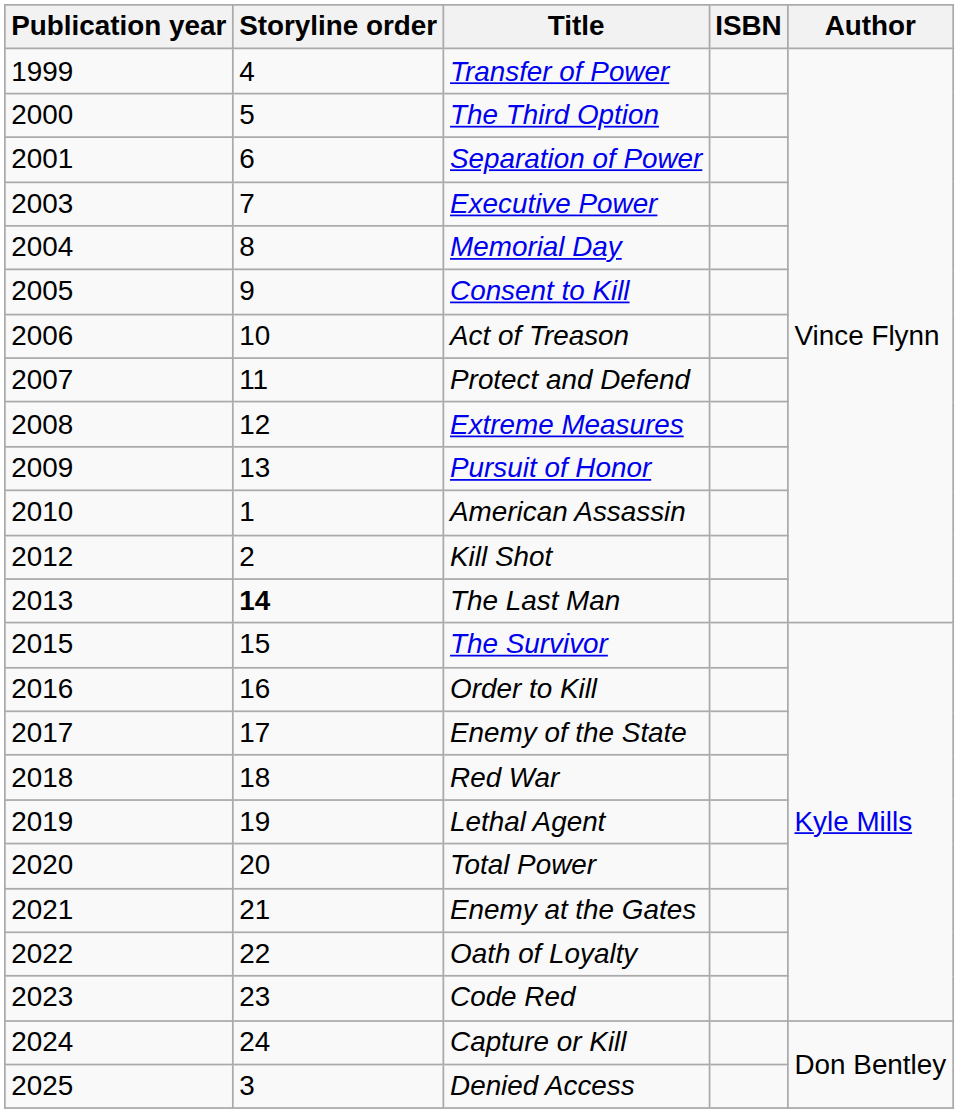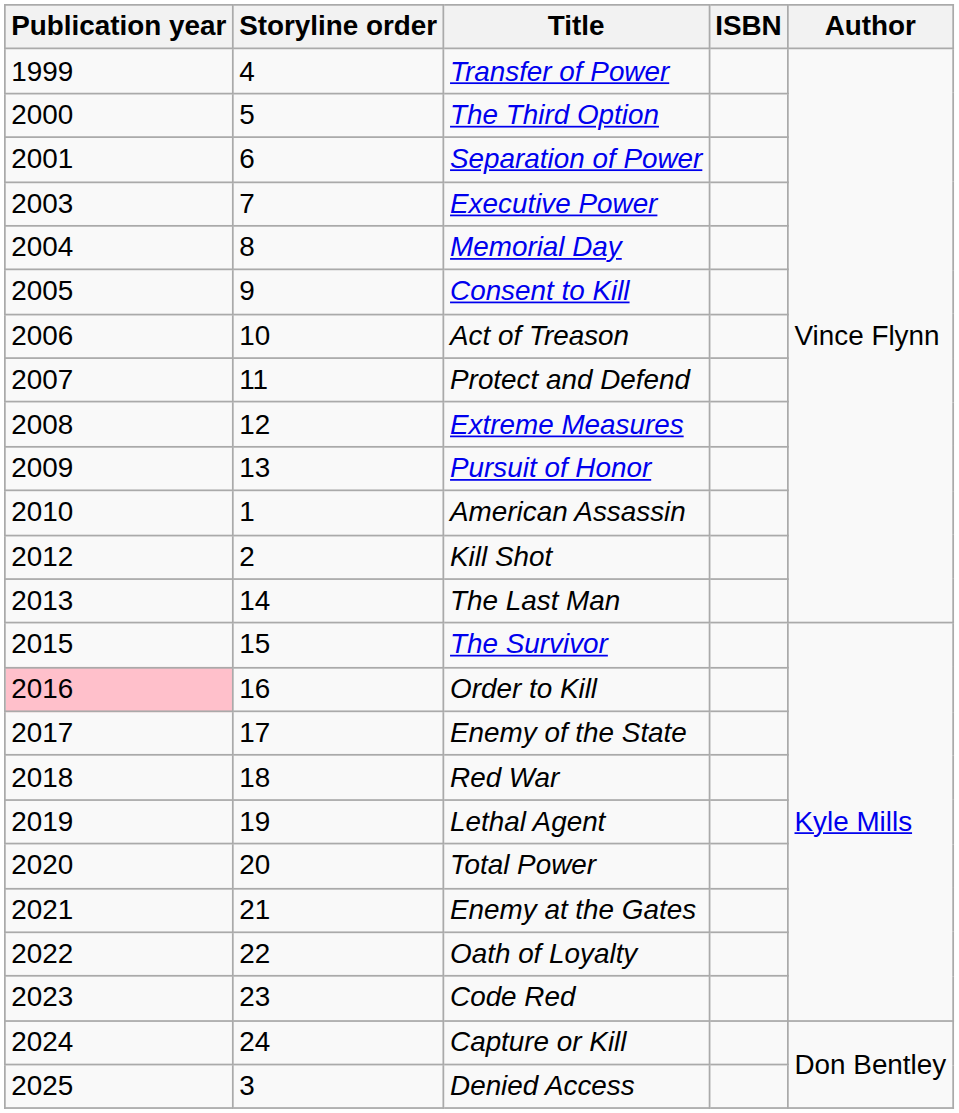The Last Man | Storyline order: bold -> normal
Order to Kill | Publication year: no background -> pink background
